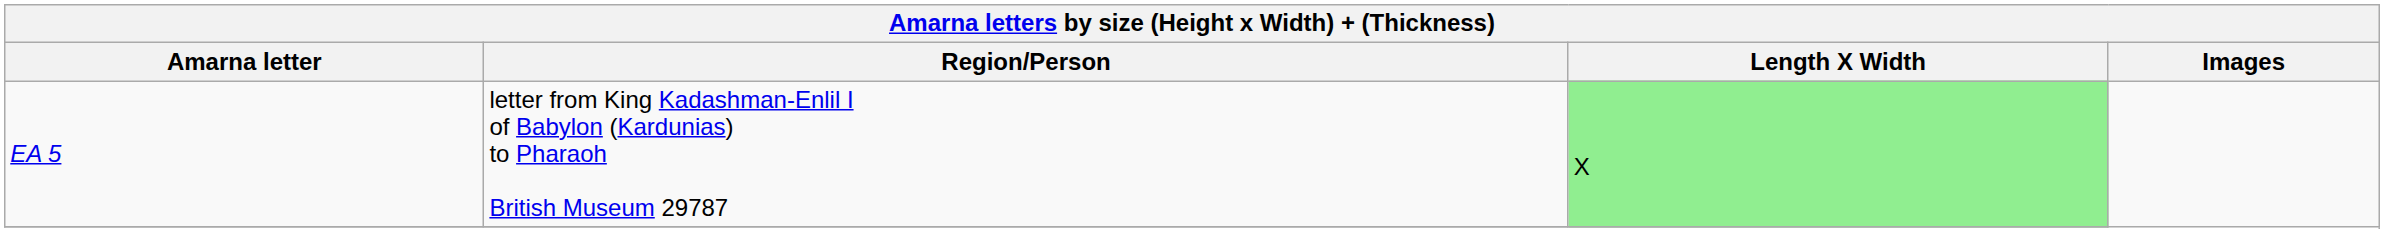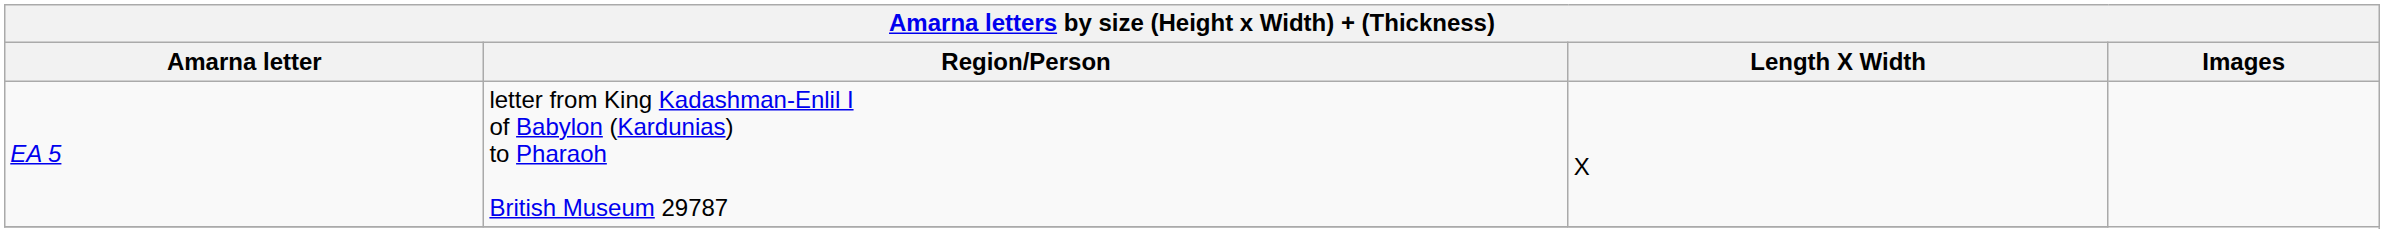EA 5 | Length X Width: lightgreen background -> no background
